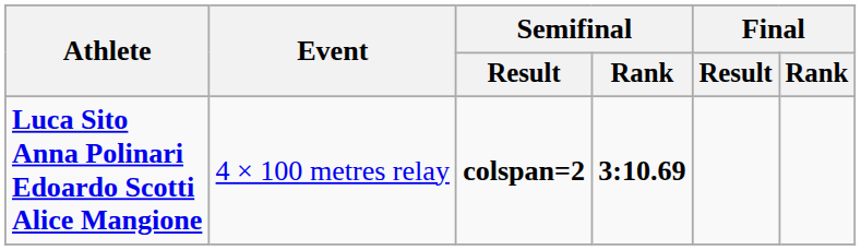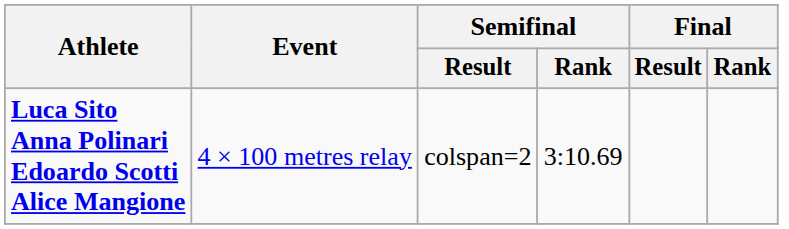Luca Sito Anna Polinari Edoardo Scotti Alice Mangione | Semifinal / Result: bold -> normal
Luca Sito Anna Polinari Edoardo Scotti Alice Mangione | Semifinal / Rank: bold -> normal
